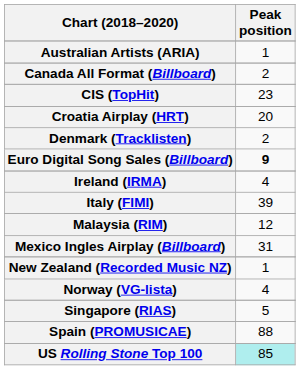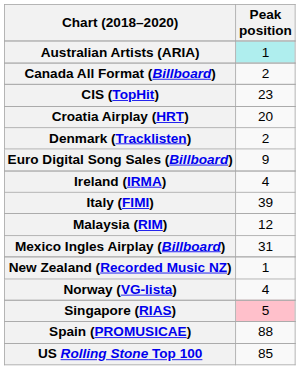Australian Artists (ARIA) | Peak position: no background -> paleturquoise background
Euro Digital Song Sales (Billboard) | Peak position: bold -> normal
Singapore (RIAS) | Peak position: no background -> pink background
US Rolling Stone Top 100 | Peak position: paleturquoise background -> no background
